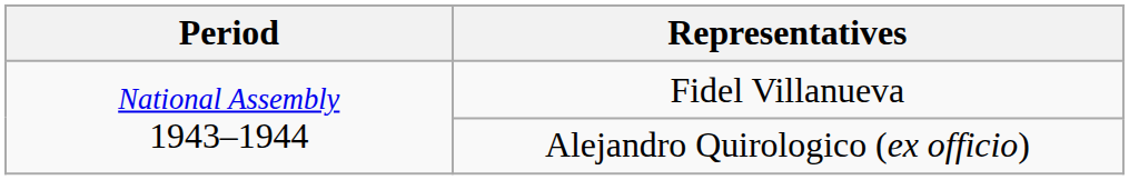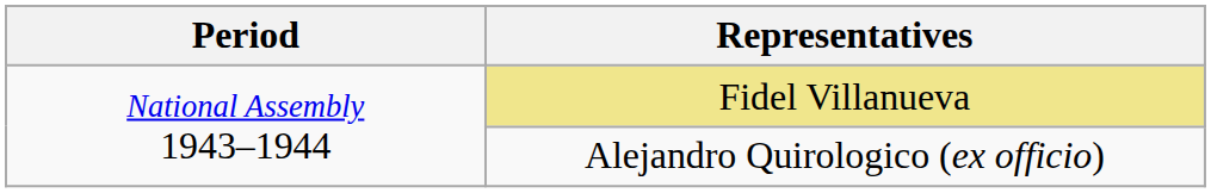Fidel Villanueva | Representatives: no background -> khaki background
